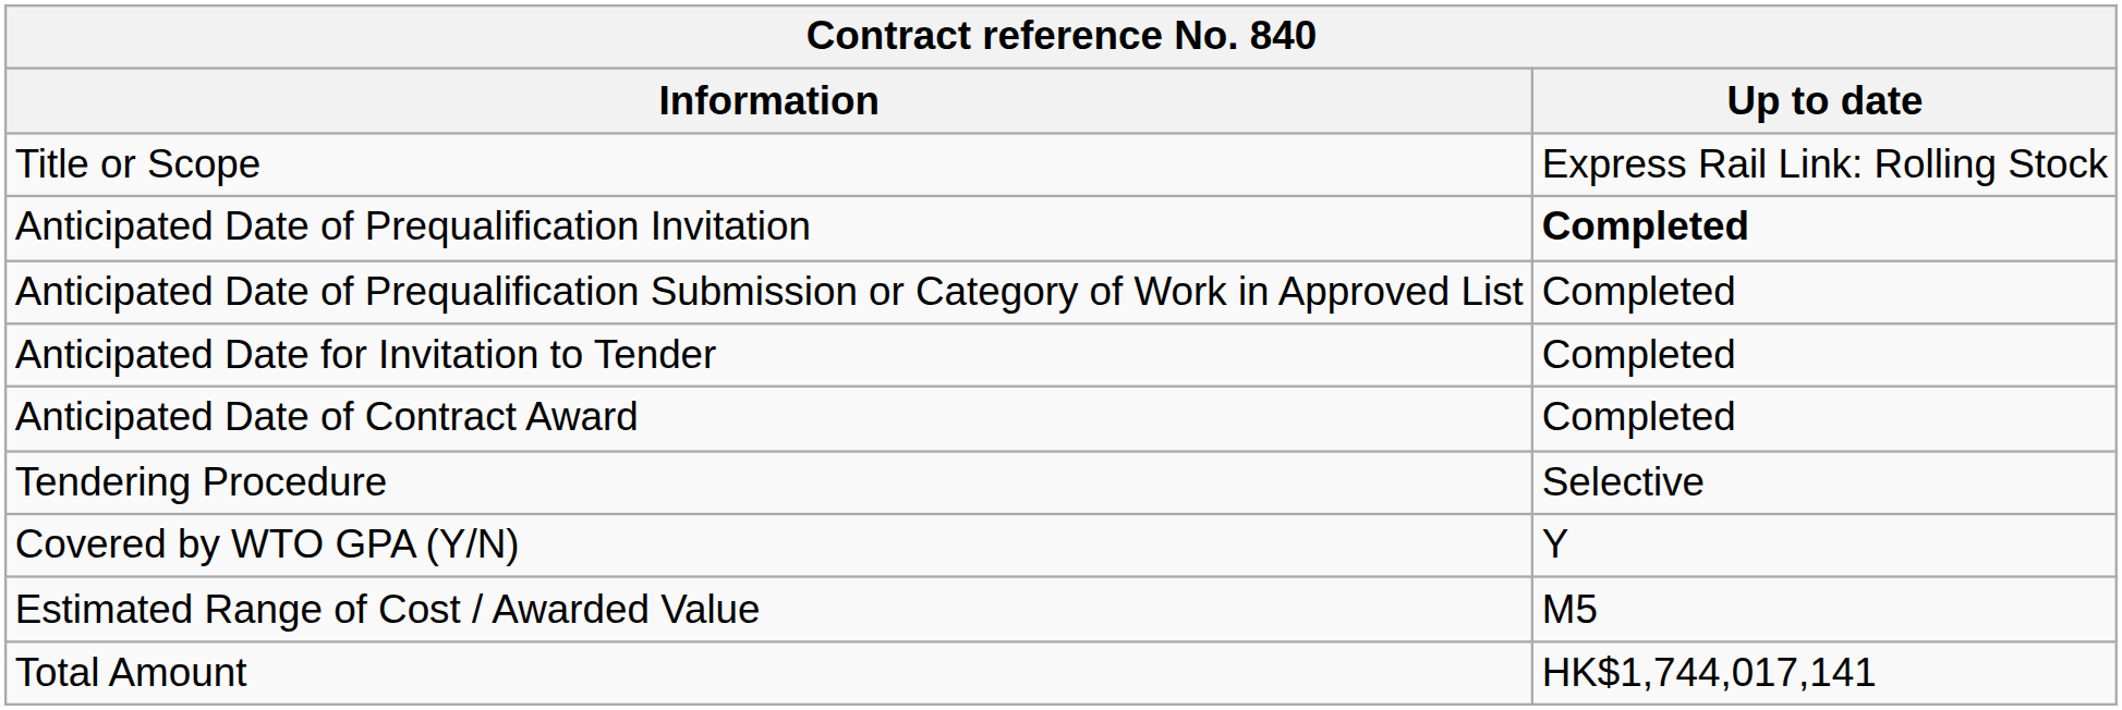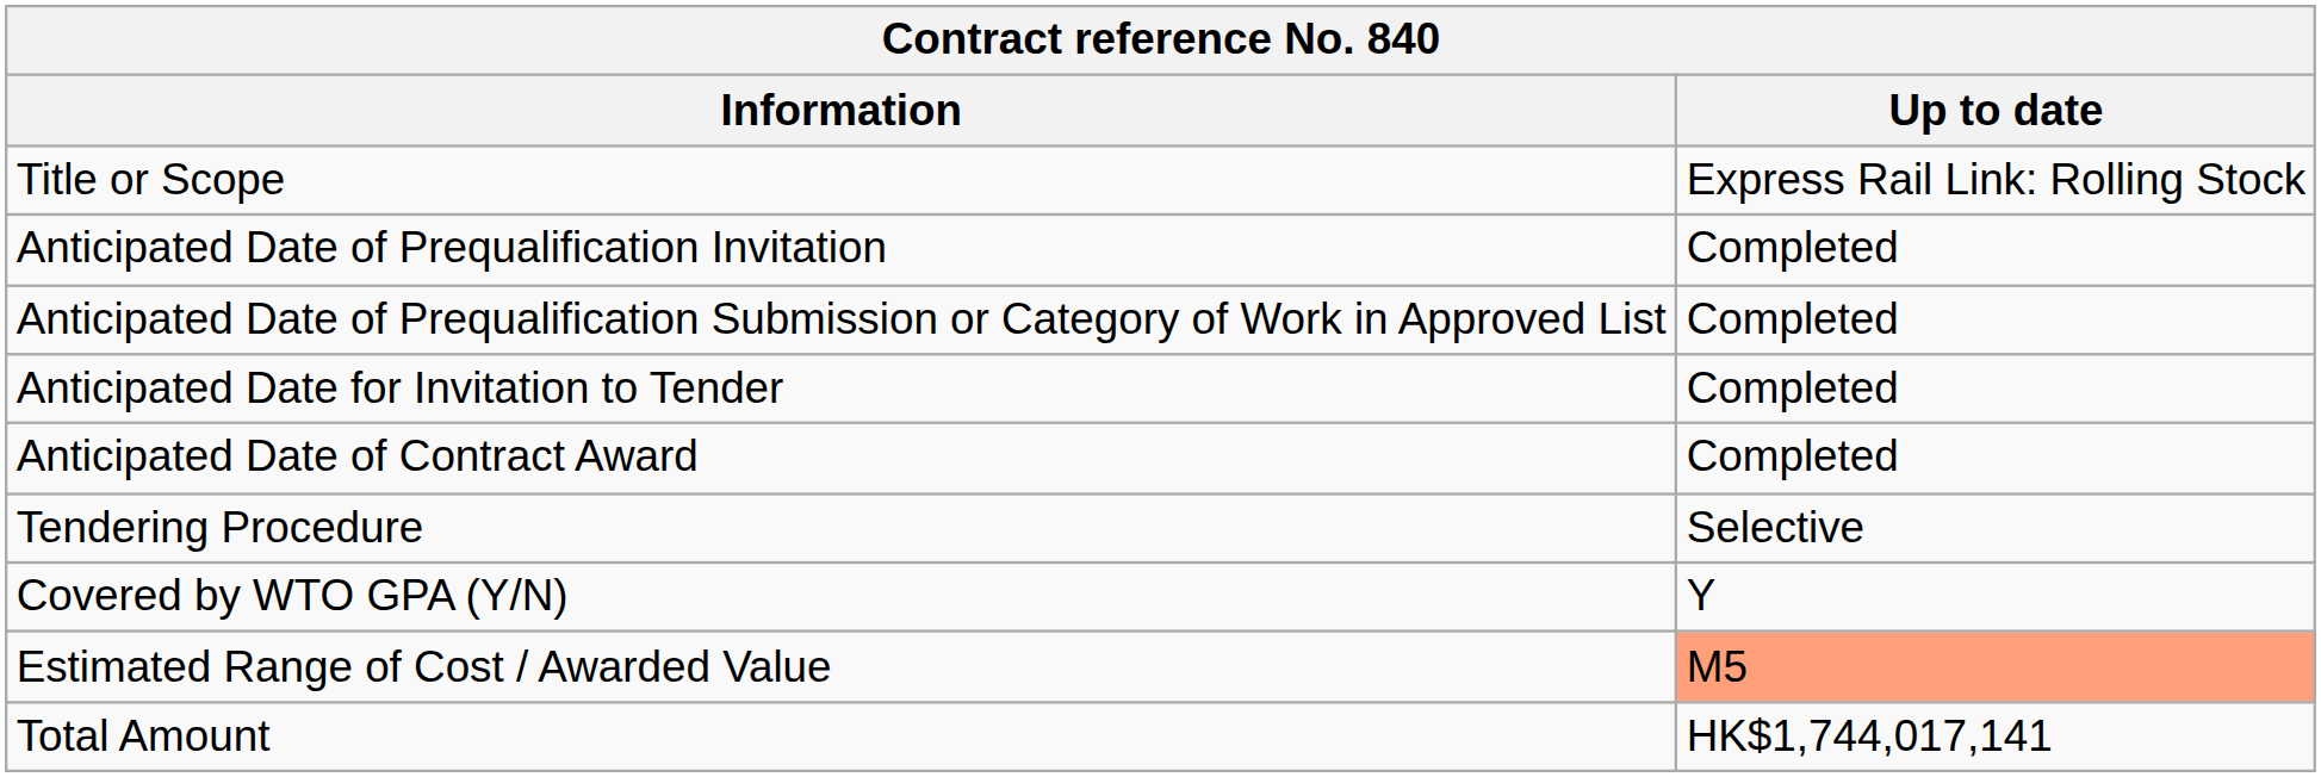Anticipated Date of Prequalification Invitation | Up to date: bold -> normal
Estimated Range of Cost / Awarded Value | Up to date: no background -> lightsalmon background
